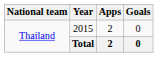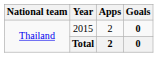Thailand / 2015 | Goals: normal -> bold
